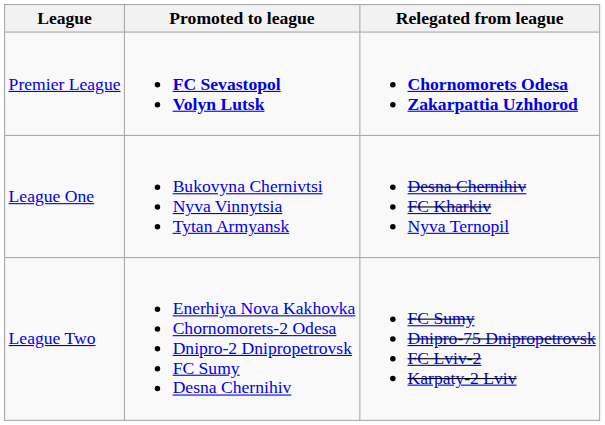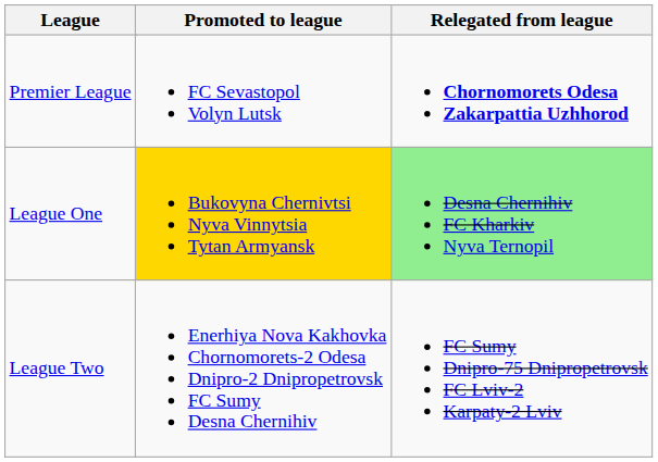Premier League | Promoted to league: bold -> normal
League One | Promoted to league: no background -> gold background
League One | Relegated from league: no background -> lightgreen background
